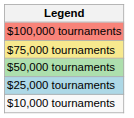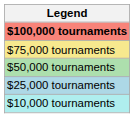row 2 | column 1: normal -> bold
row 6 | column 1: no background -> paleturquoise background
